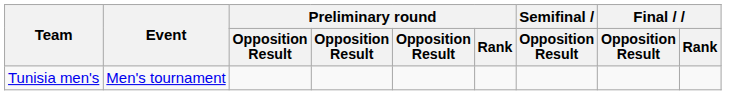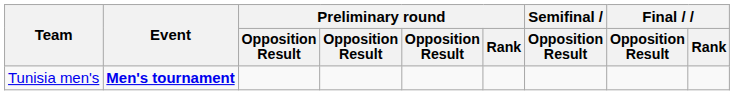Tunisia men's | Event: normal -> bold
